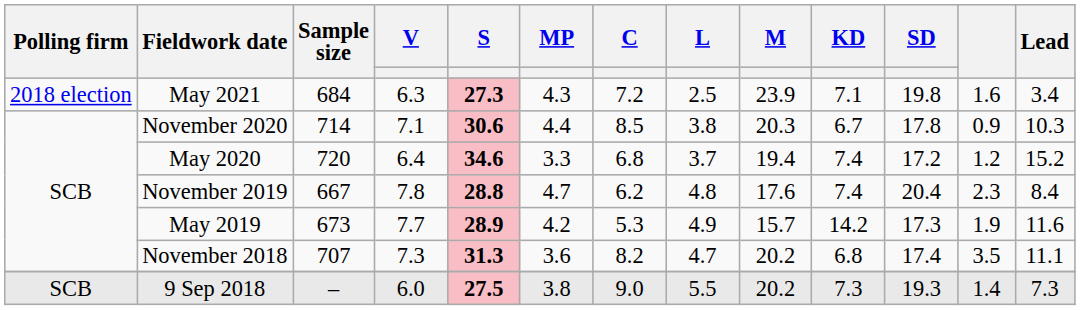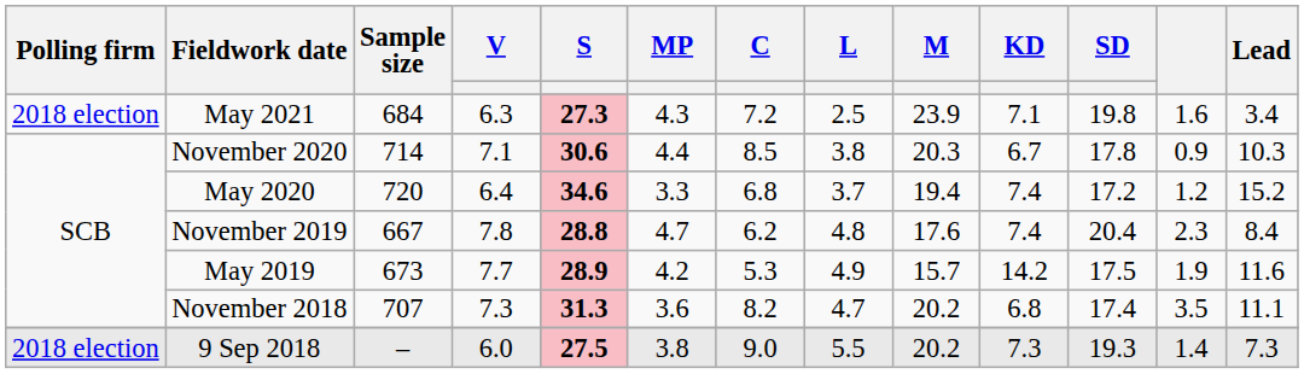May 2019 | SD: 17.3 -> 17.5
9 Sep 2018 | Polling firm: SCB -> 2018 election
